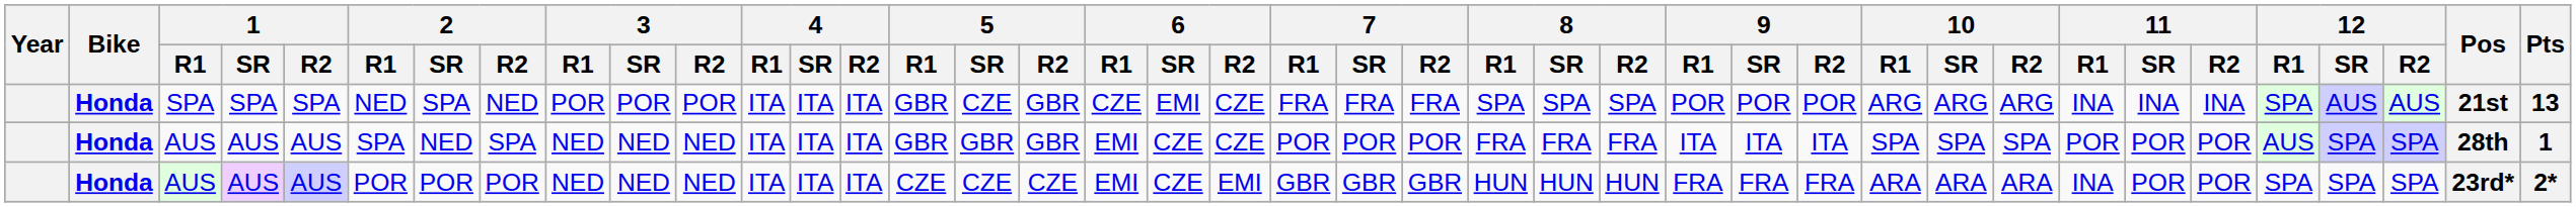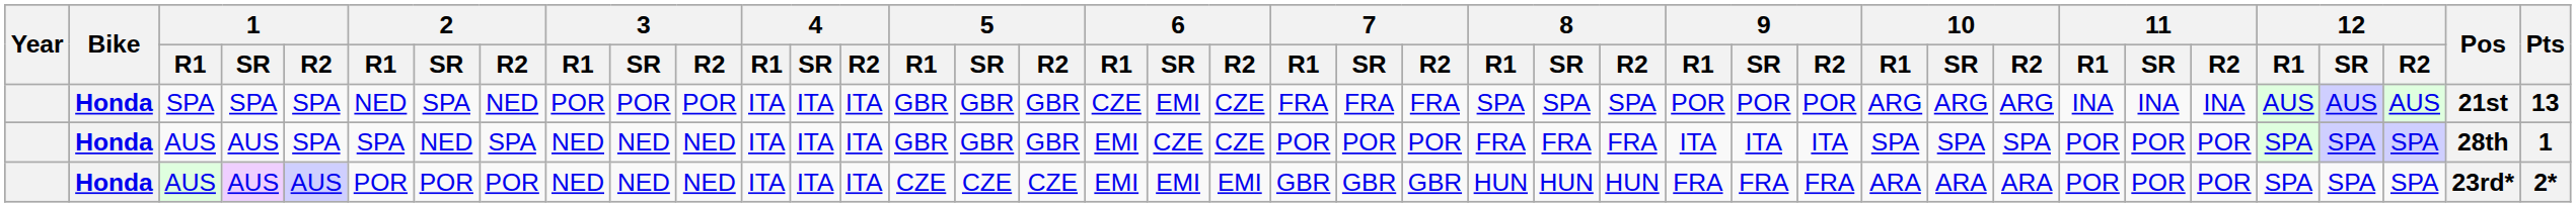row 3 | 5 / SR: CZE -> GBR
row 3 | 12 / R1: SPA -> AUS
row 4 | 1 / R2: AUS -> SPA
row 4 | 12 / R1: AUS -> SPA
row 5 | 6 / SR: CZE -> EMI
row 5 | 11 / R1: INA -> POR
